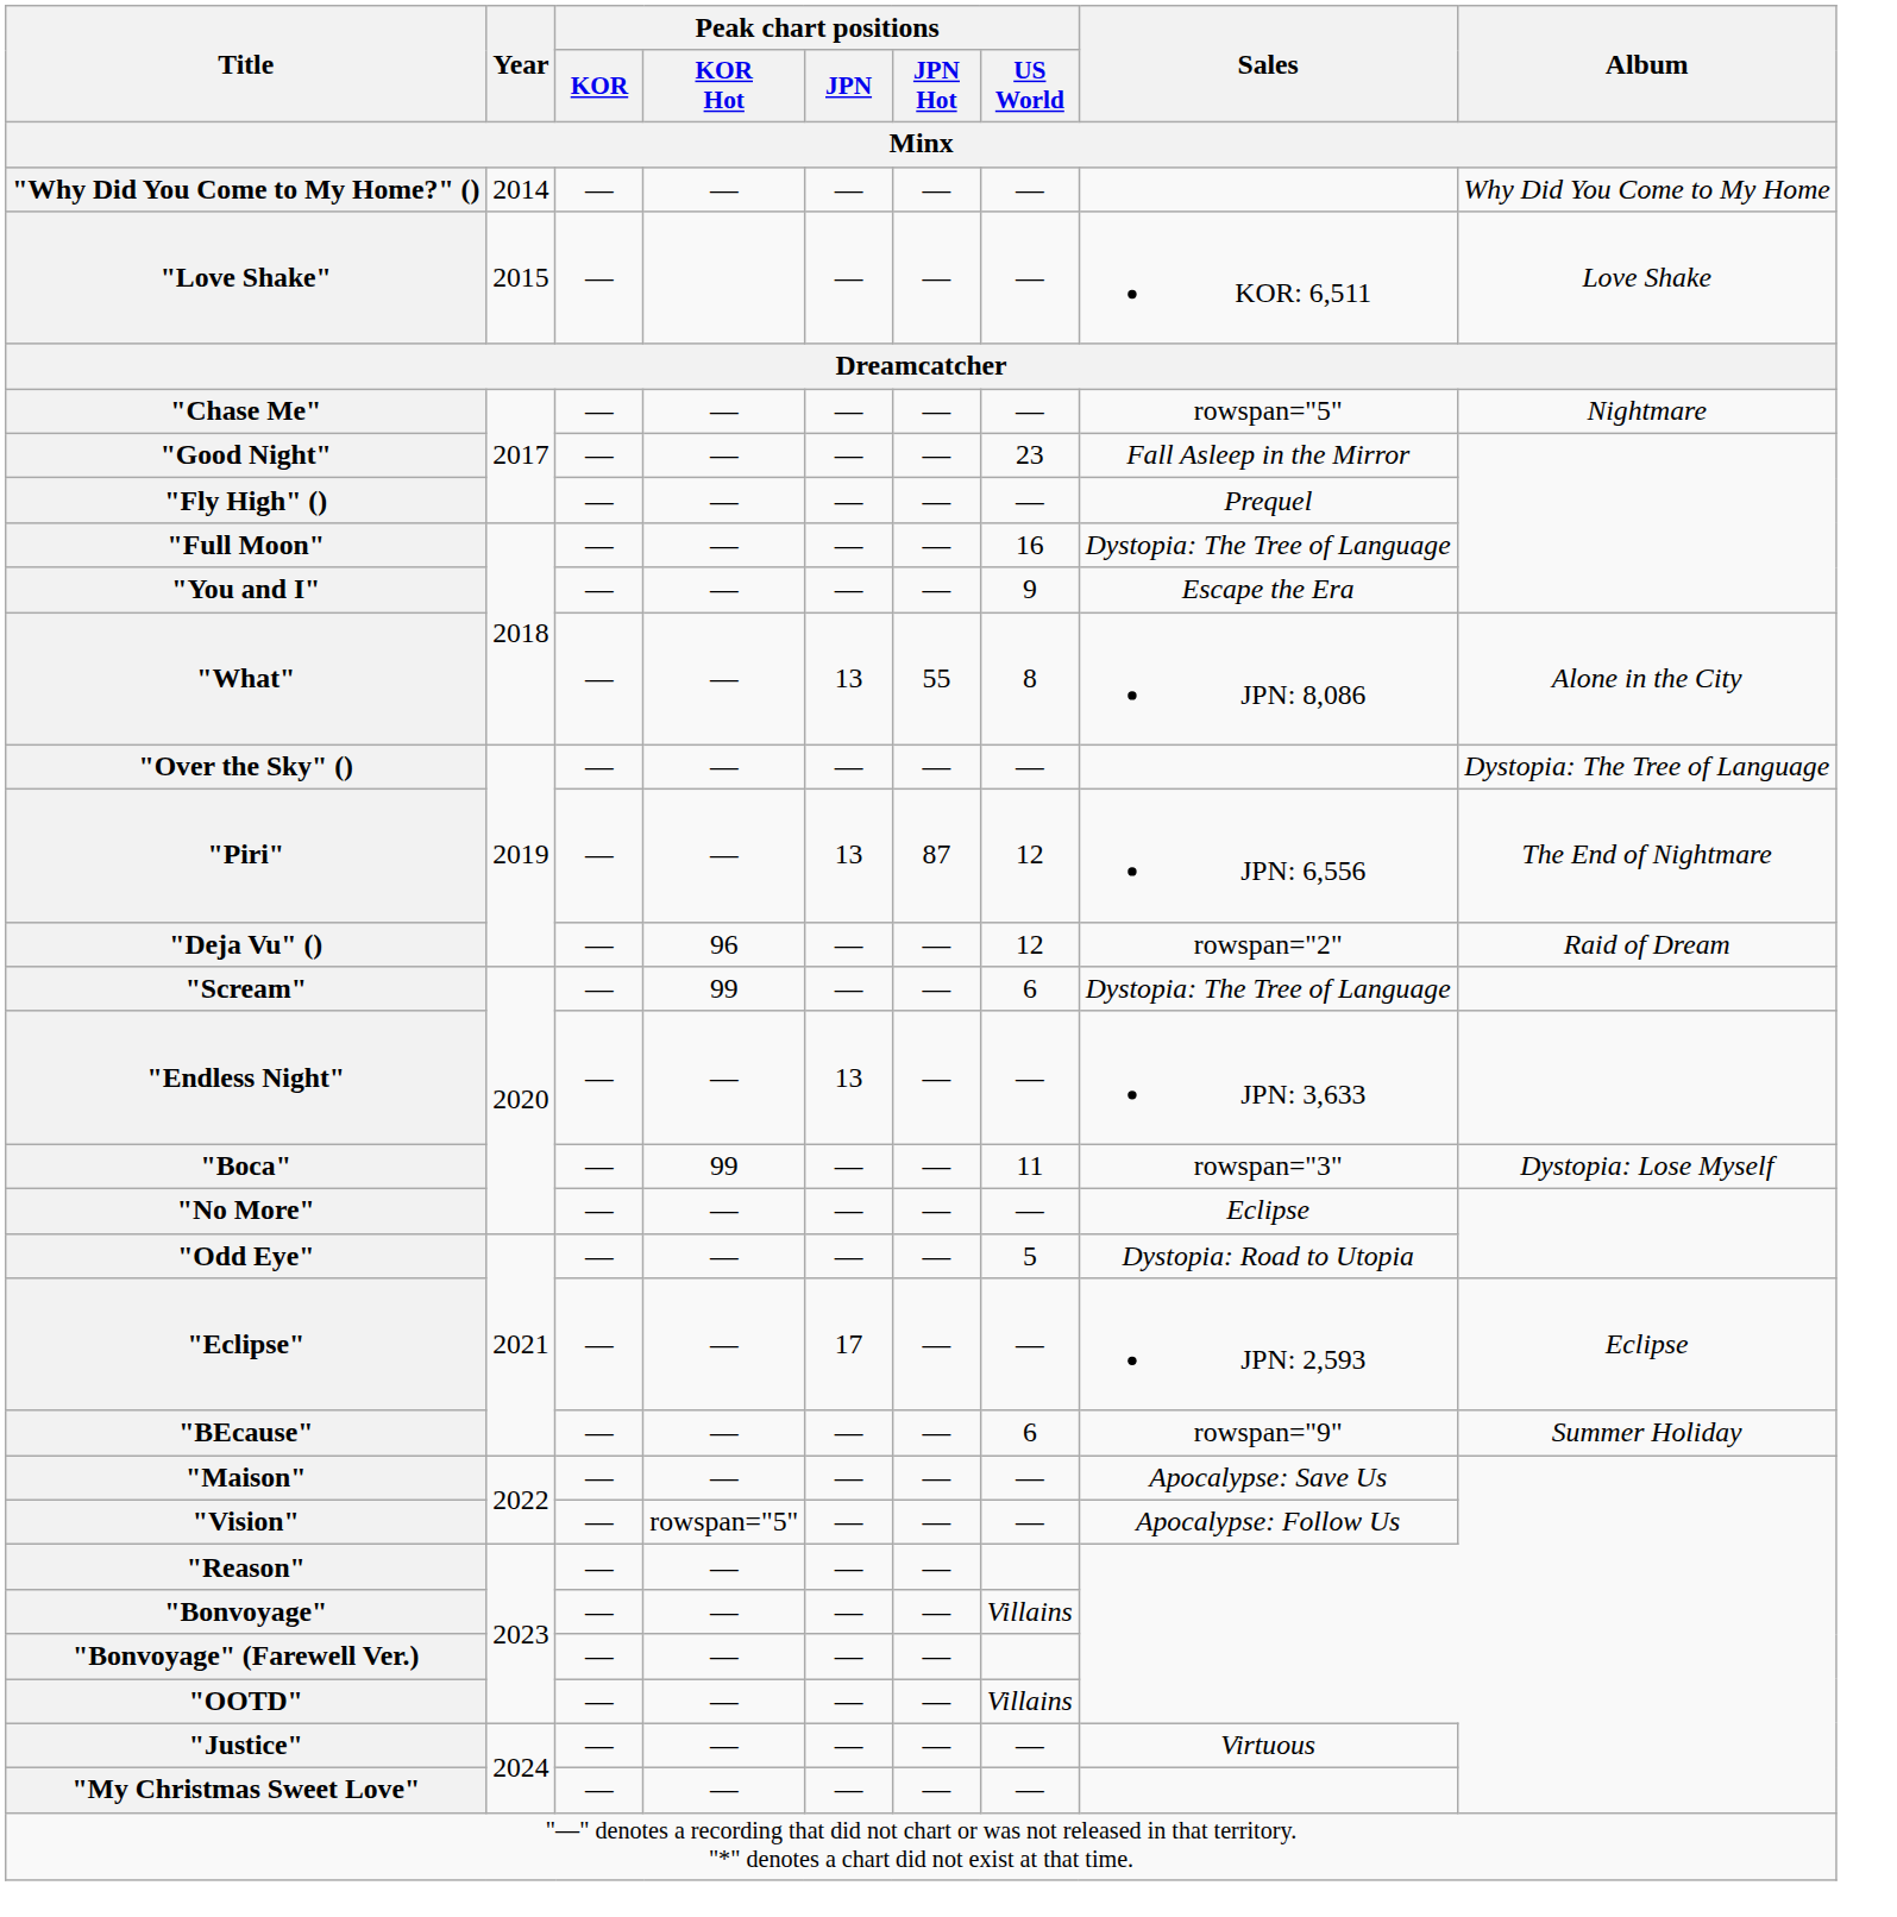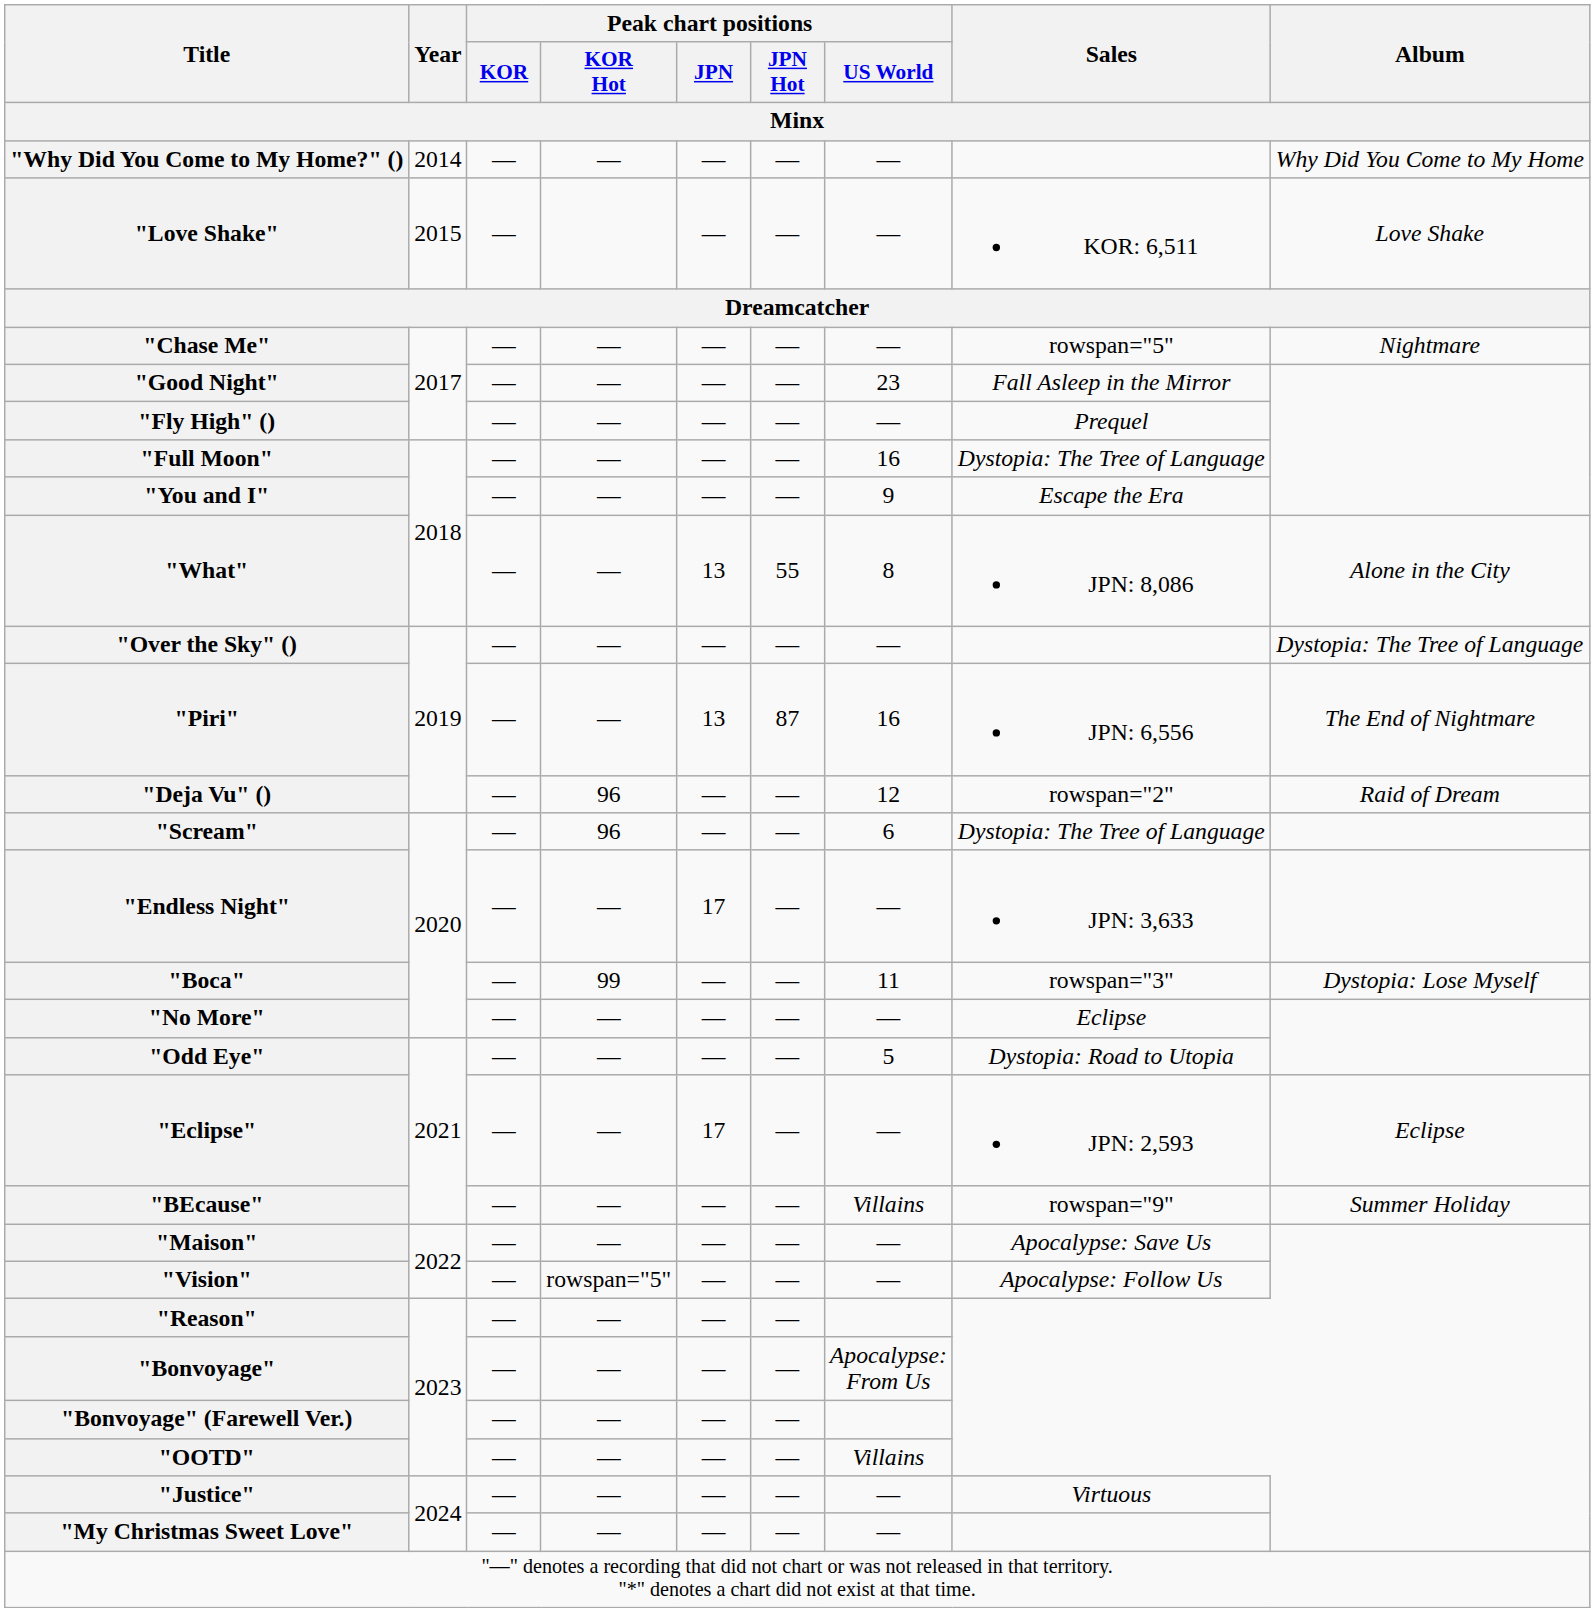"Piri" | Peak chart positions / US World: 12 -> 16
"Scream" | Peak chart positions / KOR Hot: 99 -> 96
"Endless Night" | Peak chart positions / JPN: 13 -> 17
"BEcause" | Peak chart positions / US World: 6 -> Villains
"Bonvoyage" | Peak chart positions / US World: Villains -> Apocalypse: From Us
